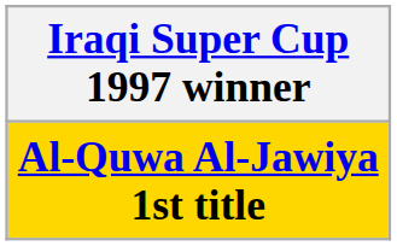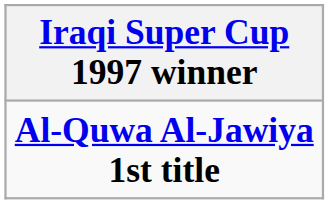row 2 | column 1: gold background -> no background
